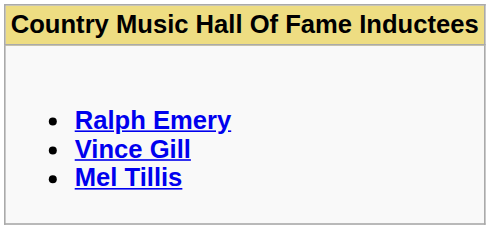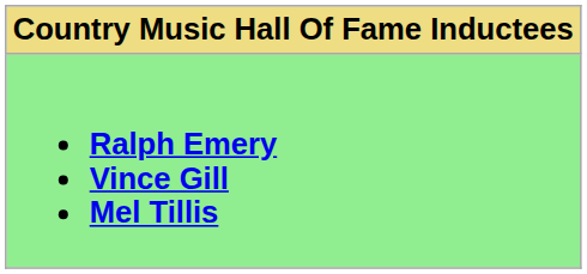row 2 | column 1: no background -> lightgreen background
